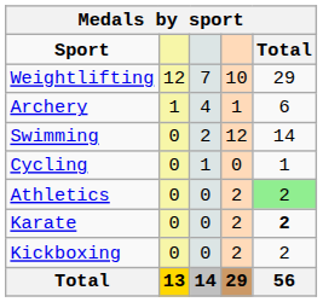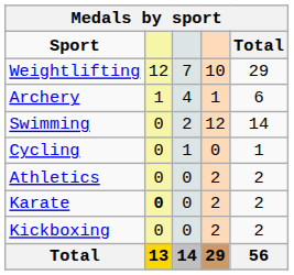Athletics | Total: lightgreen background -> no background
Karate | column 2: normal -> bold
Karate | Total: bold -> normal
